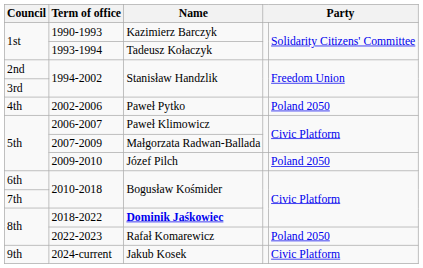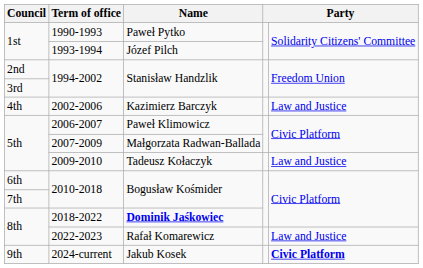1990-1993 | Name: Kazimierz Barczyk -> Paweł Pytko
1993-1994 | Name: Tadeusz Kołaczyk -> Józef Pilch
2002-2006 | Name: Paweł Pytko -> Kazimierz Barczyk
2002-2006 | column 5: Poland 2050 -> Law and Justice
2009-2010 | Name: Józef Pilch -> Tadeusz Kołaczyk
2009-2010 | column 5: Poland 2050 -> Law and Justice
2022-2023 | column 5: Poland 2050 -> Law and Justice
2024-current | column 5: normal -> bold
